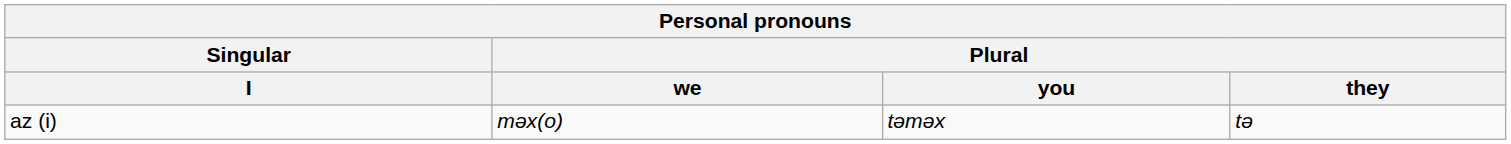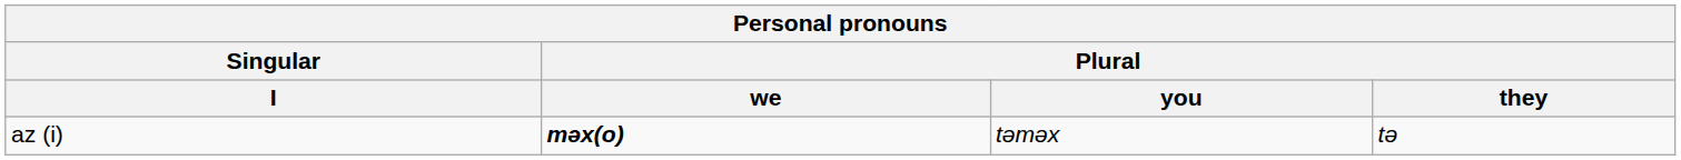az (i) | Plural / we: normal -> bold
